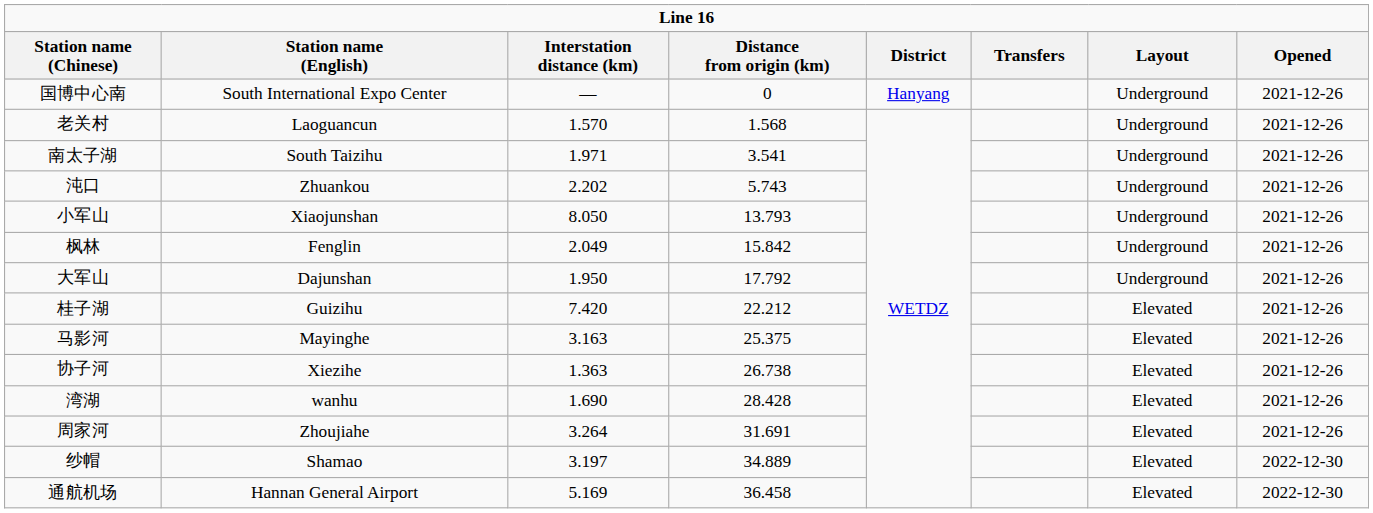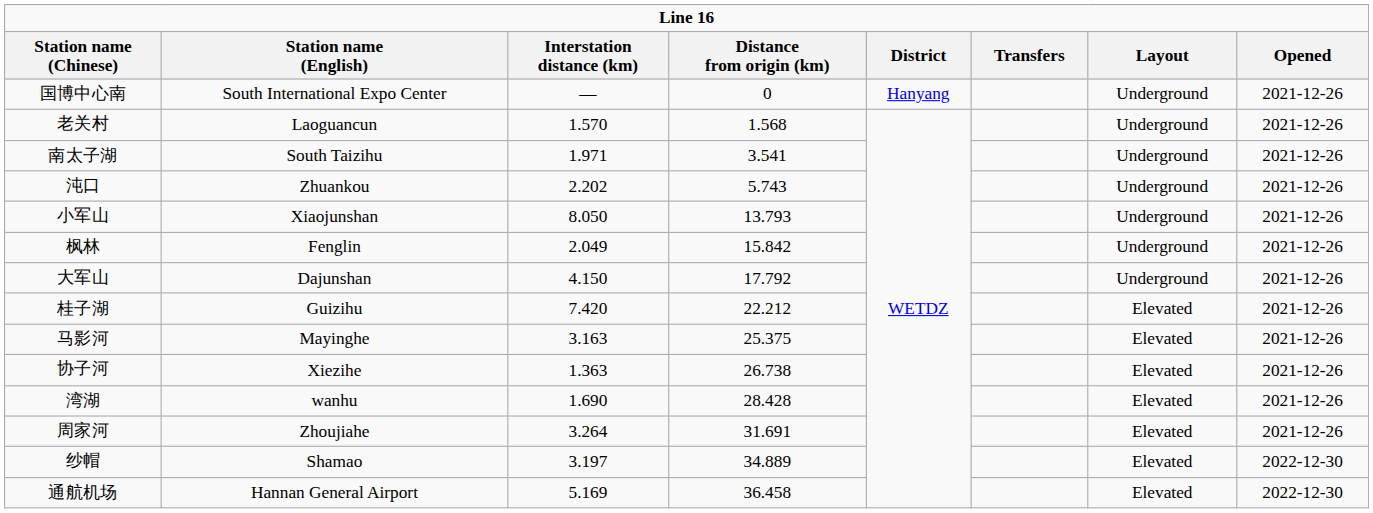大军山 | column 3: 1.950 -> 4.150
